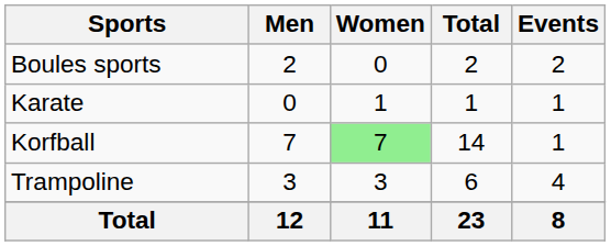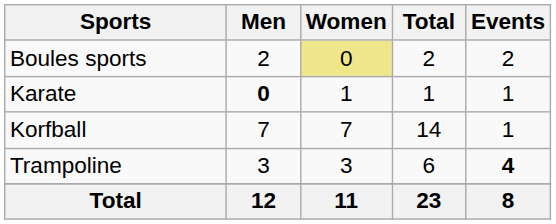Boules sports | Women: no background -> khaki background
Karate | Men: normal -> bold
Korfball | Women: lightgreen background -> no background
Trampoline | Events: normal -> bold
